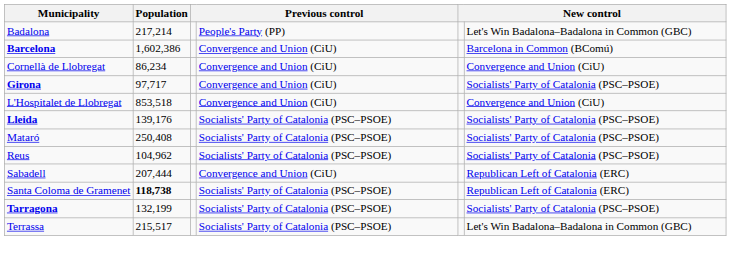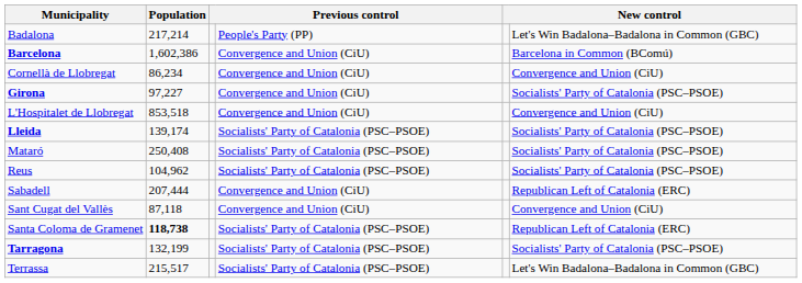Girona | Population: 97,717 -> 97,227
Lleida | Population: 139,176 -> 139,174
+ row: Sant Cugat del Vallès | 87,118 | Convergence and Union (CiU) | Convergence and Union (CiU)
